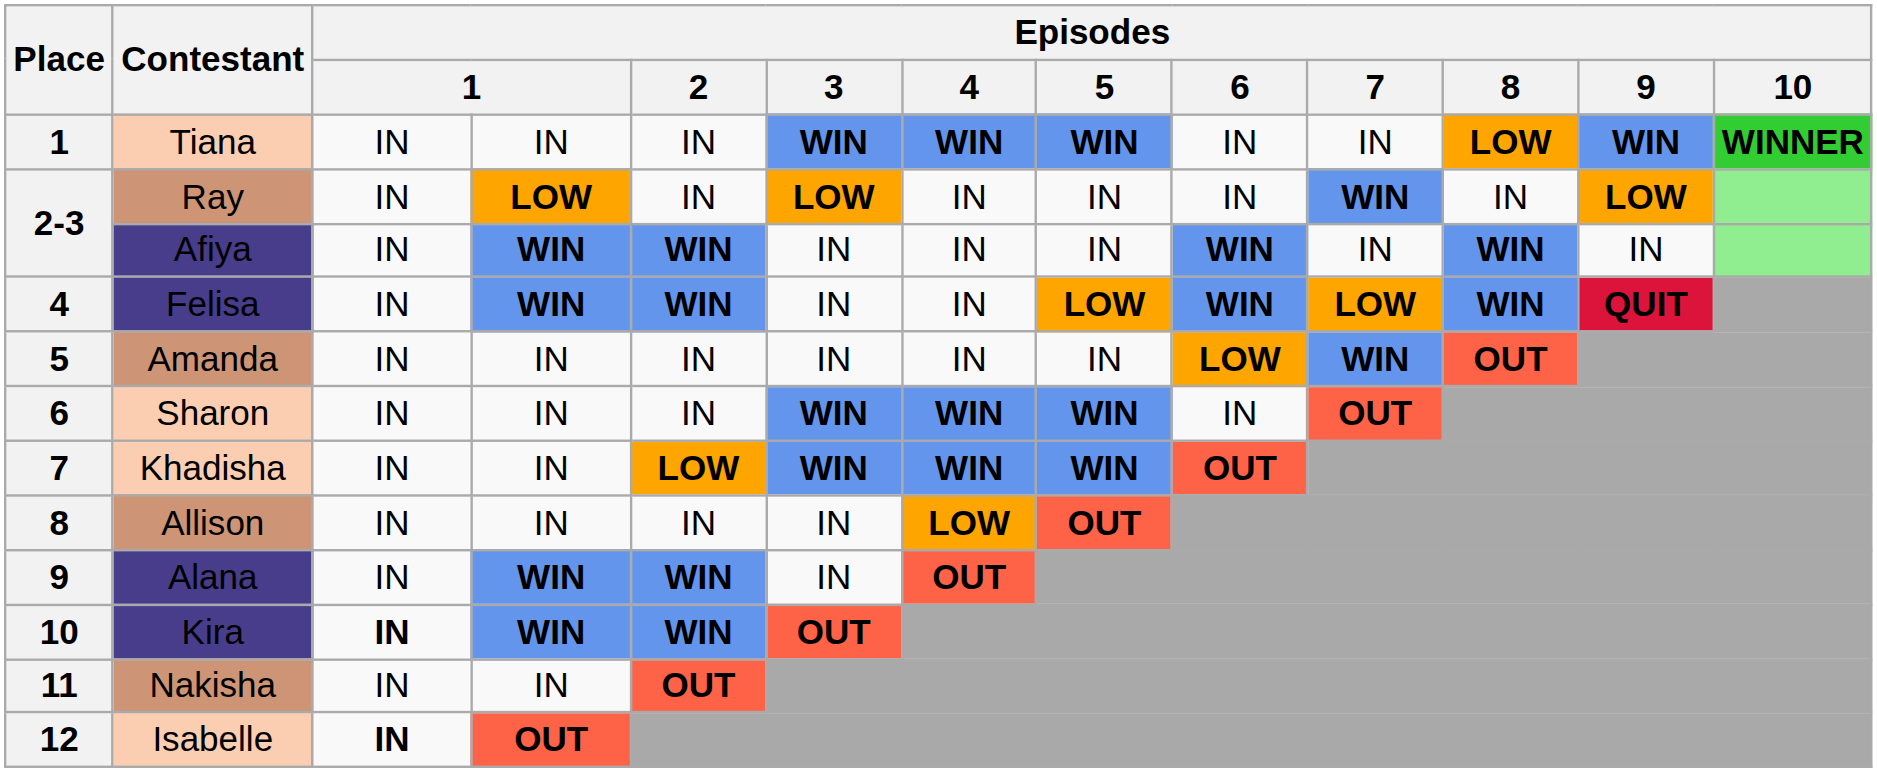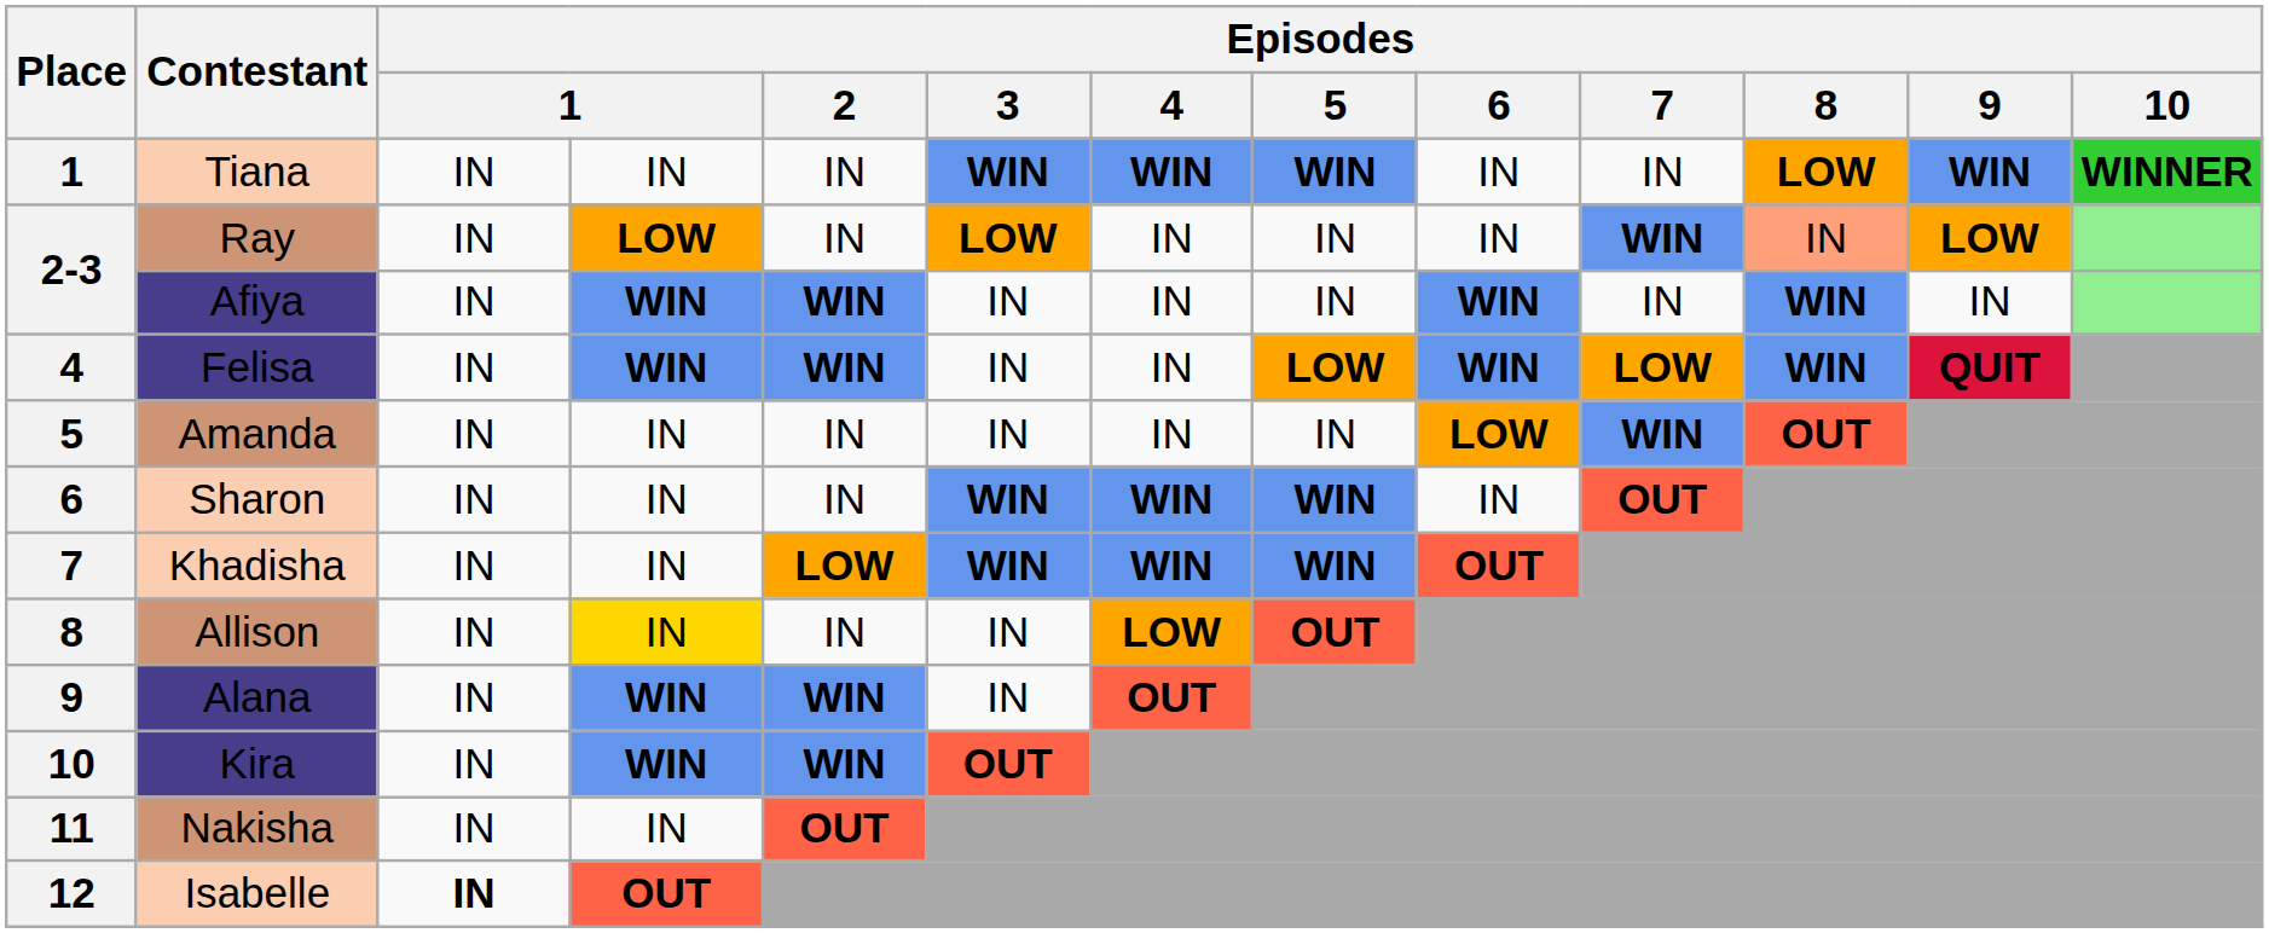Ray | Episodes / 8: no background -> lightsalmon background
Allison | column 4: no background -> gold background
Kira | column 3: bold -> normal
